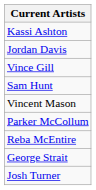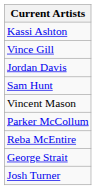row 3 | column 1: Jordan Davis -> Vince Gill
row 4 | column 1: Vince Gill -> Jordan Davis
